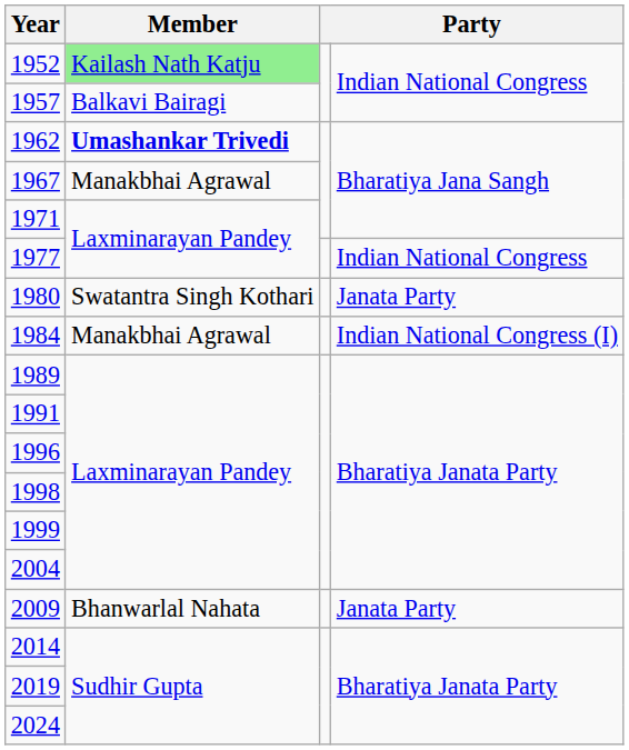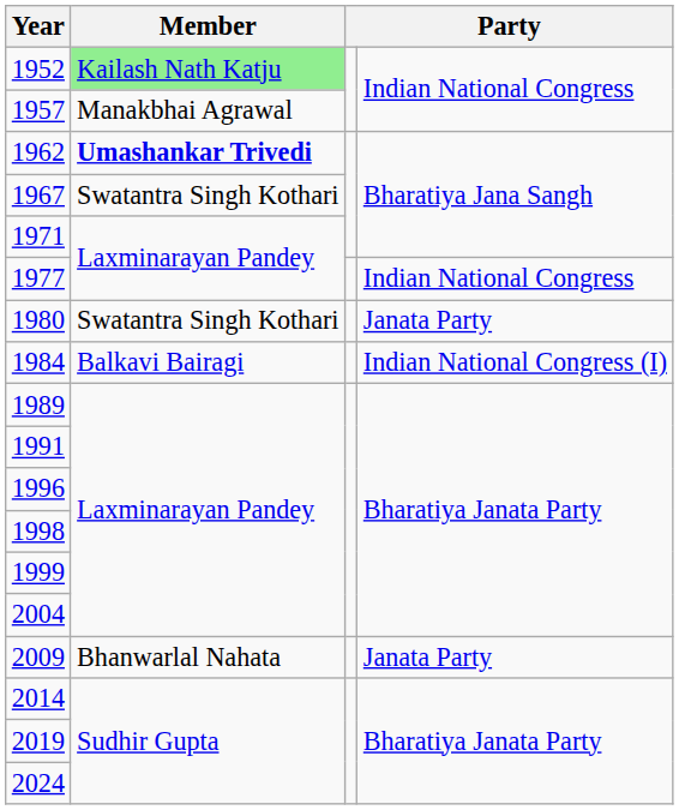1957 | Member: Balkavi Bairagi -> Manakbhai Agrawal
1967 | Member: Manakbhai Agrawal -> Swatantra Singh Kothari
1984 | Member: Manakbhai Agrawal -> Balkavi Bairagi
